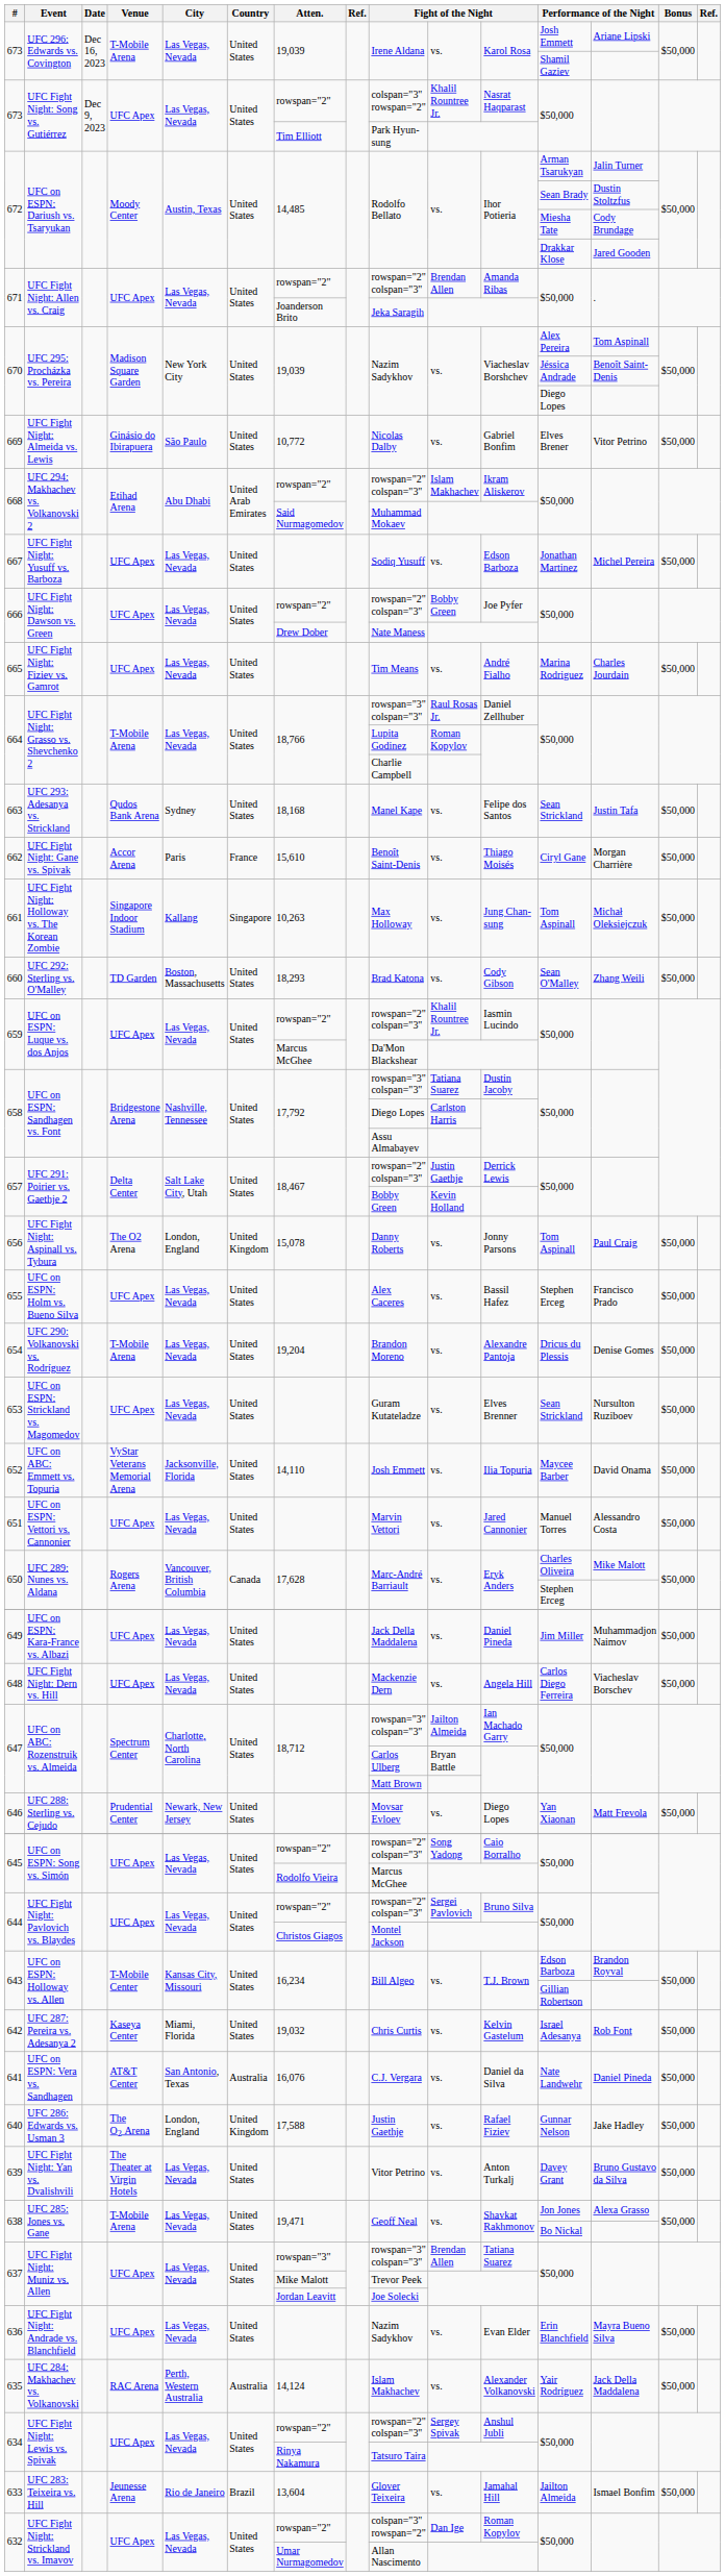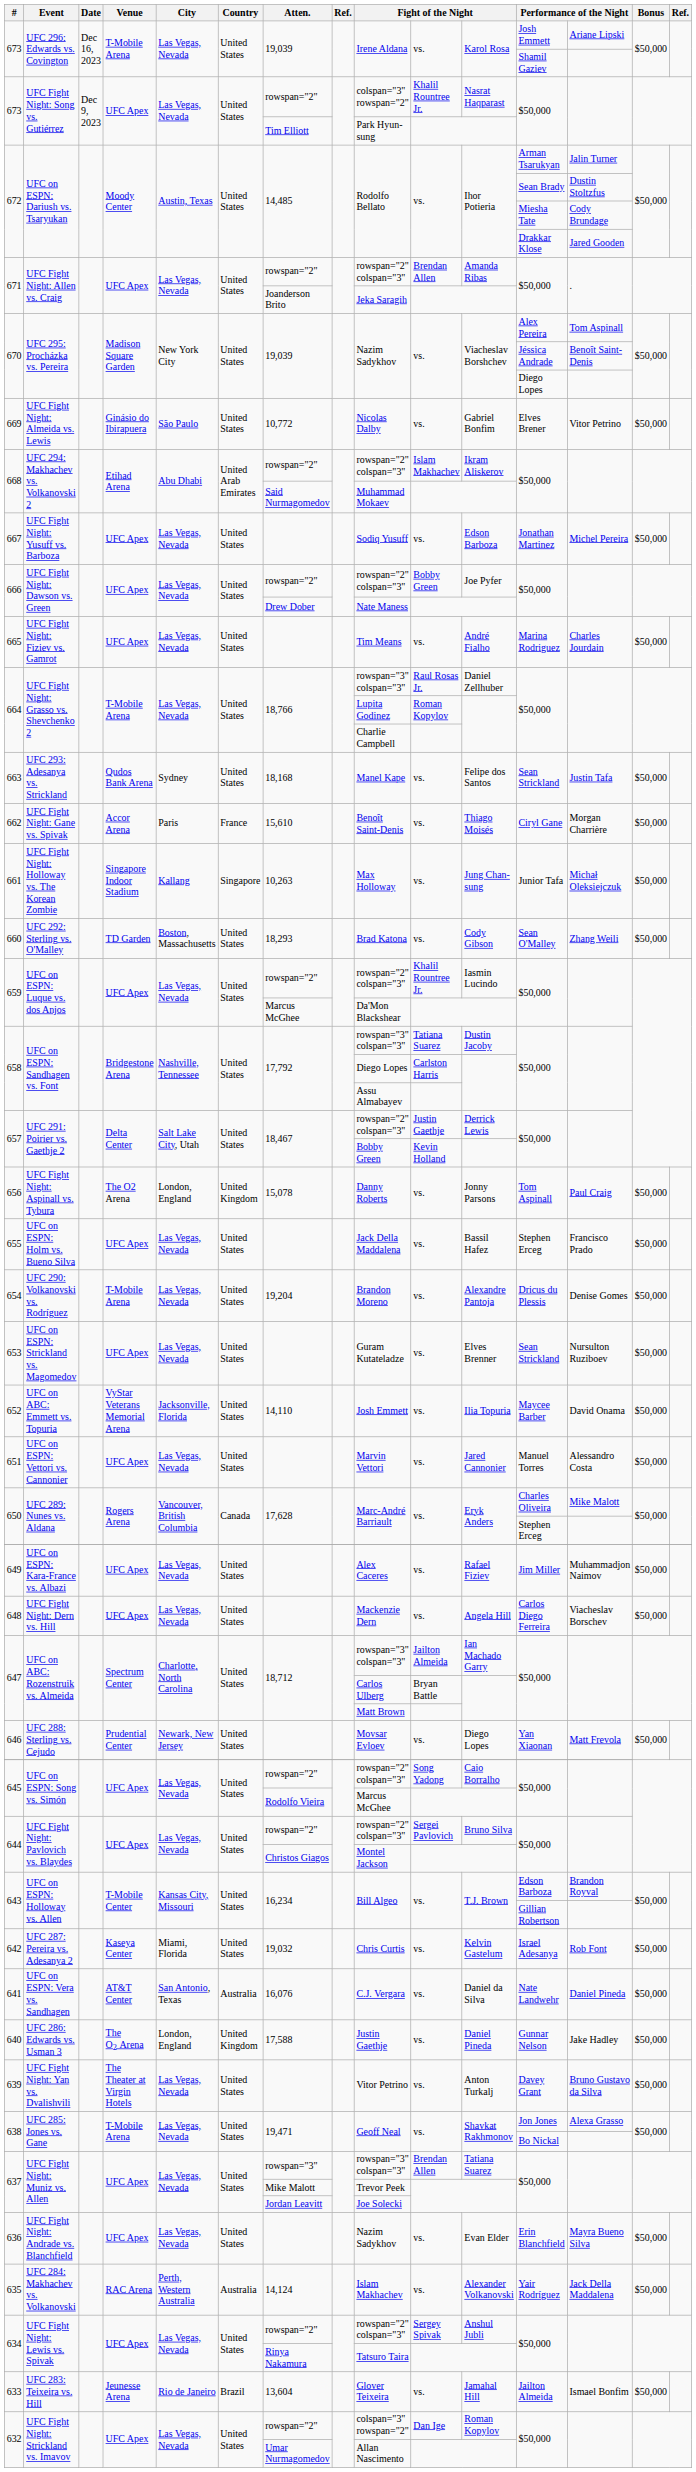UFC Fight Night: Holloway vs. The Korean Zombie | column 12: Tom Aspinall -> Junior Tafa
UFC on ESPN: Holm vs. Bueno Silva | column 9: Alex Caceres -> Jack Della Maddalena
UFC on ESPN: Kara-France vs. Albazi | column 9: Jack Della Maddalena -> Alex Caceres
UFC on ESPN: Kara-France vs. Albazi | column 11: Daniel Pineda -> Rafael Fiziev
UFC 286: Edwards vs. Usman 3 | column 11: Rafael Fiziev -> Daniel Pineda
